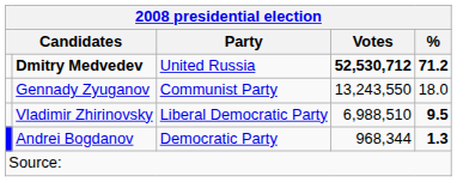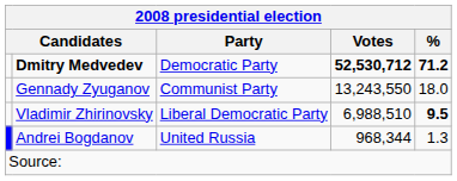Dmitry Medvedev | Party: United Russia -> Democratic Party
Andrei Bogdanov | Party: Democratic Party -> United Russia
Andrei Bogdanov | %: bold -> normal
